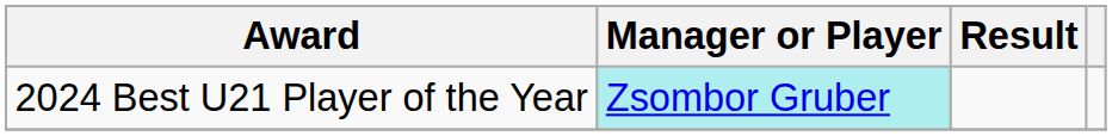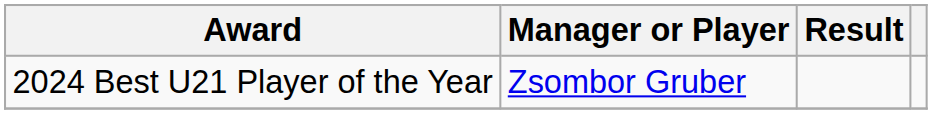2024 Best U21 Player of the Year | Manager or Player: paleturquoise background -> no background
